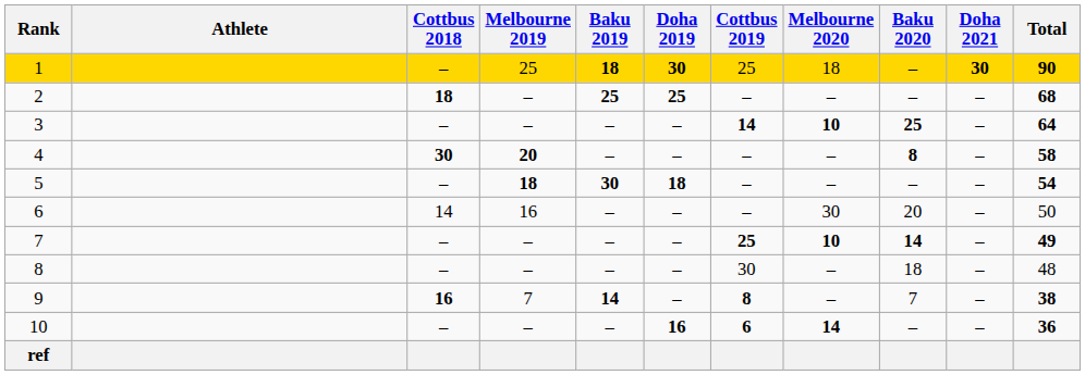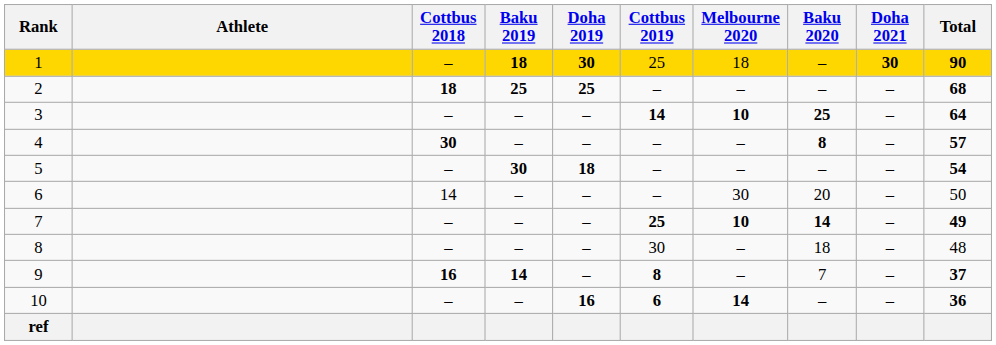- column: Melbourne 2019 | 25 | – | – | 20 | 18 | 16 | – | – | 7 | –
4 | Total: 58 -> 57
9 | Total: 38 -> 37
